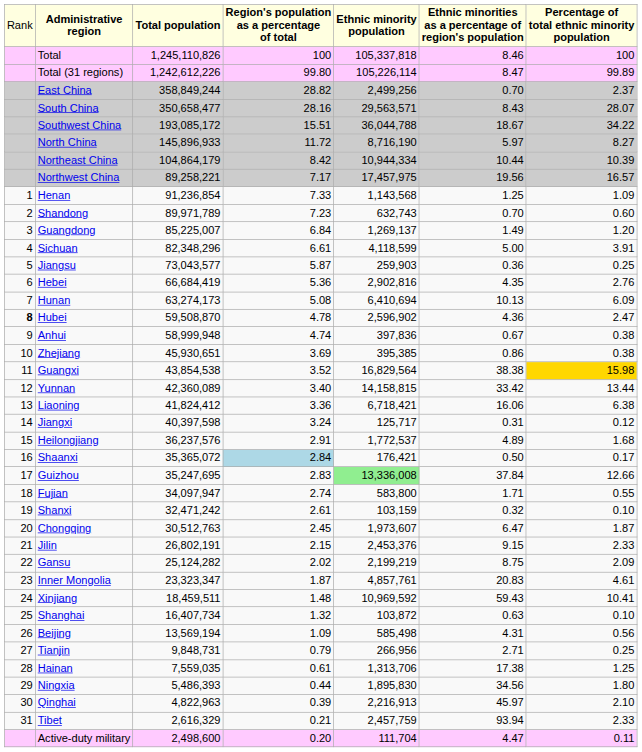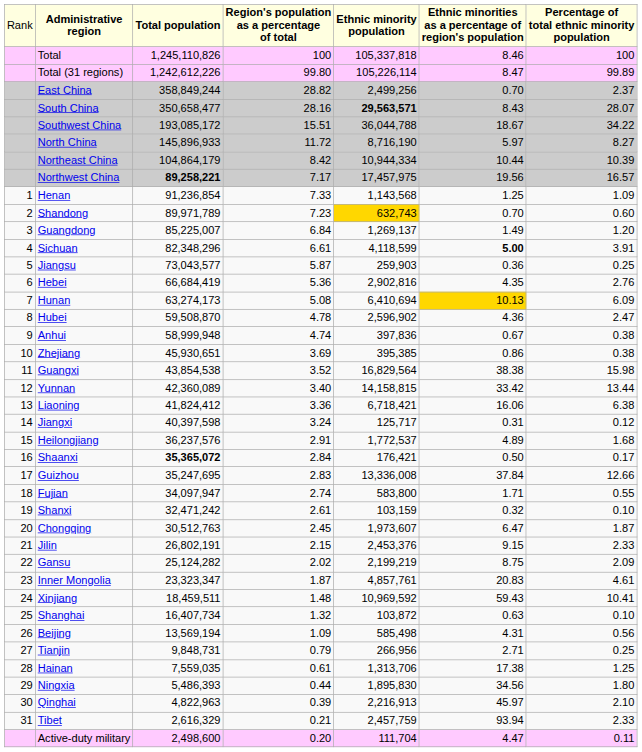South China | column 5: normal -> bold
Northwest China | column 3: normal -> bold
Shandong | column 5: no background -> gold background
Sichuan | column 6: normal -> bold
Hunan | column 6: no background -> gold background
Hubei | column 1: bold -> normal
Guangxi | column 7: gold background -> no background
Shaanxi | column 3: normal -> bold
Shaanxi | column 4: lightblue background -> no background
Guizhou | column 5: lightgreen background -> no background
